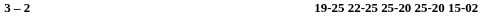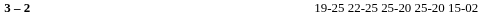row 1 | column 2: bold -> normal
